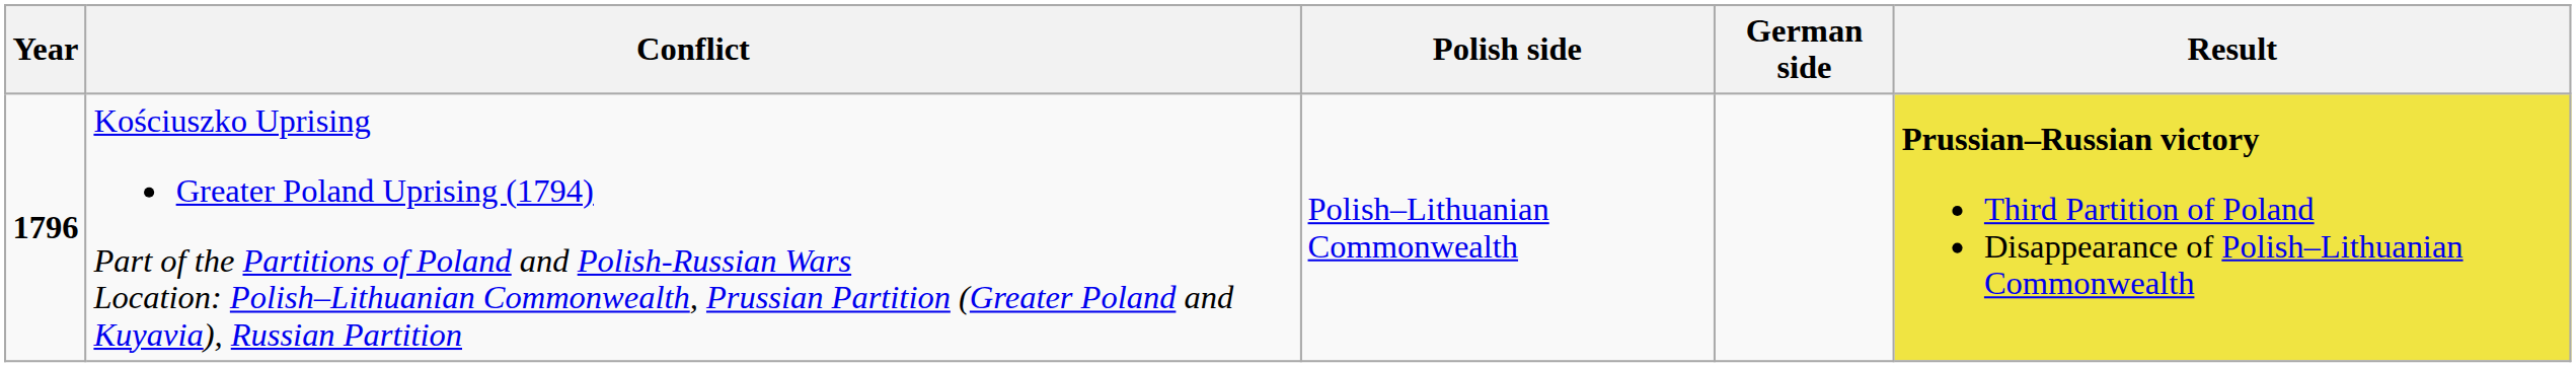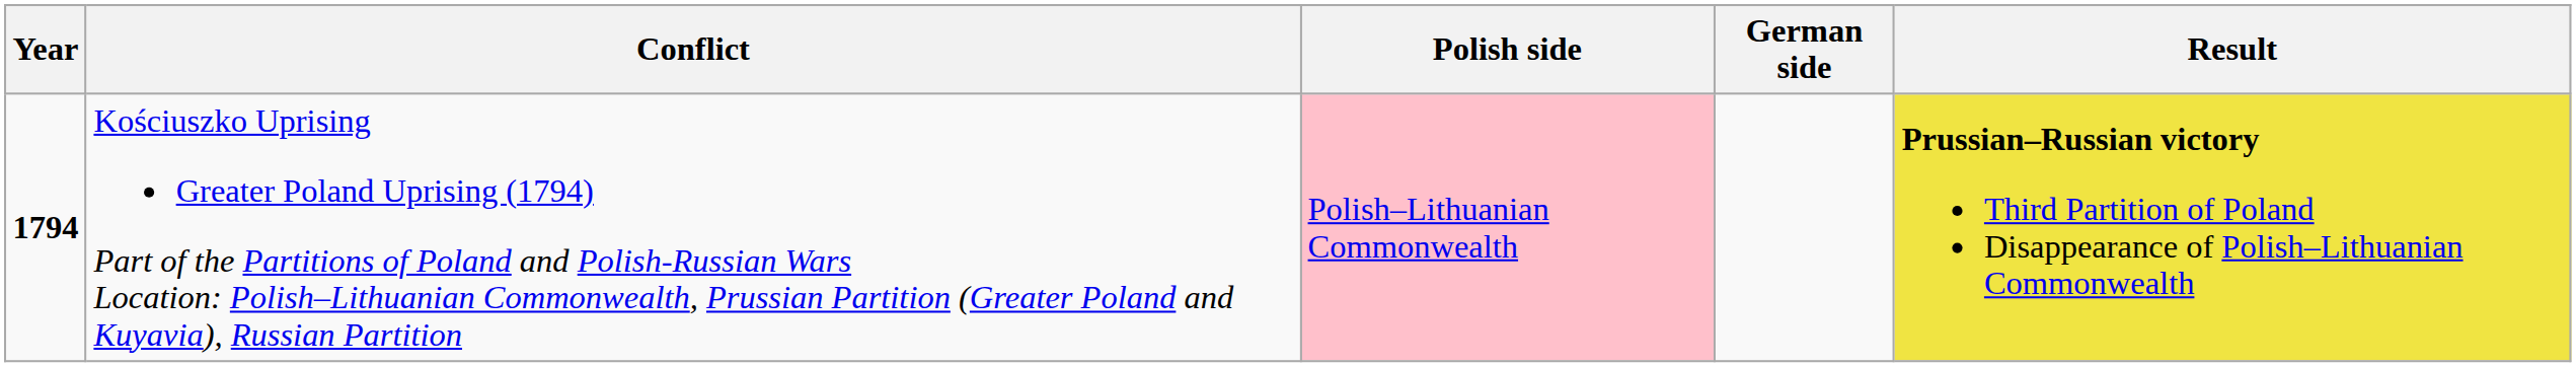row 2 | Year: 1796 -> 1794
row 2 | Polish side: no background -> pink background
